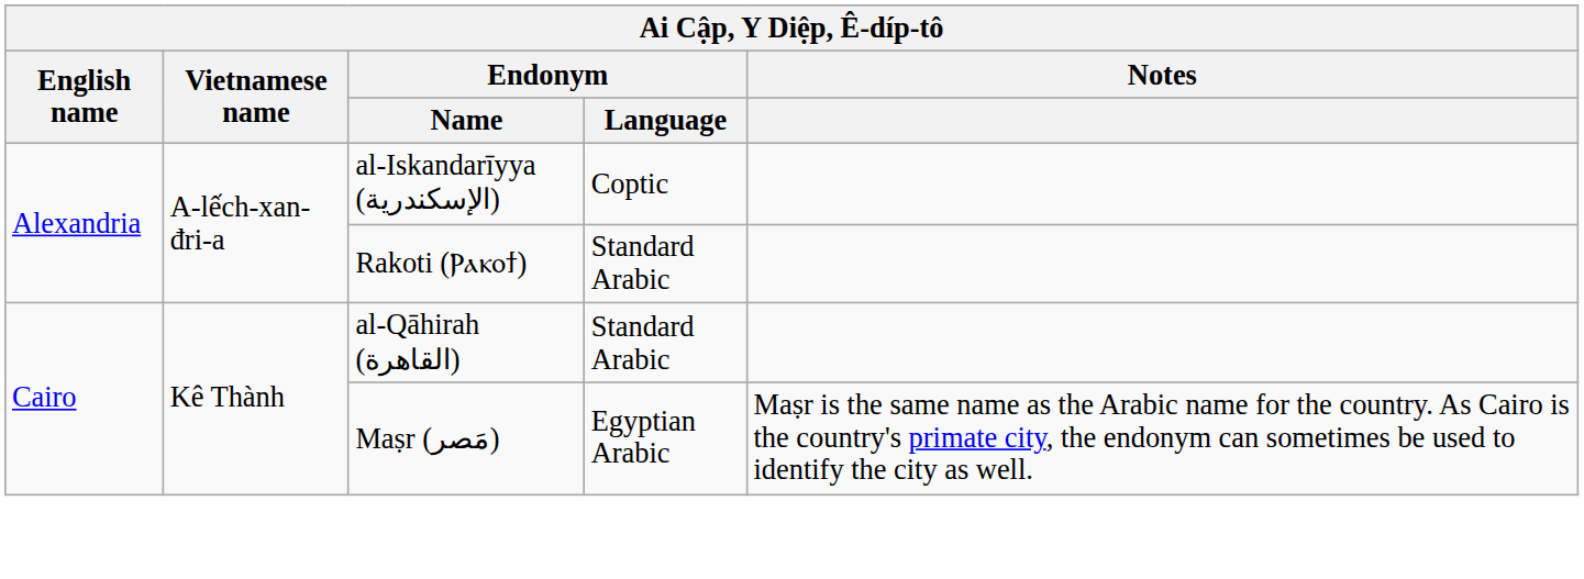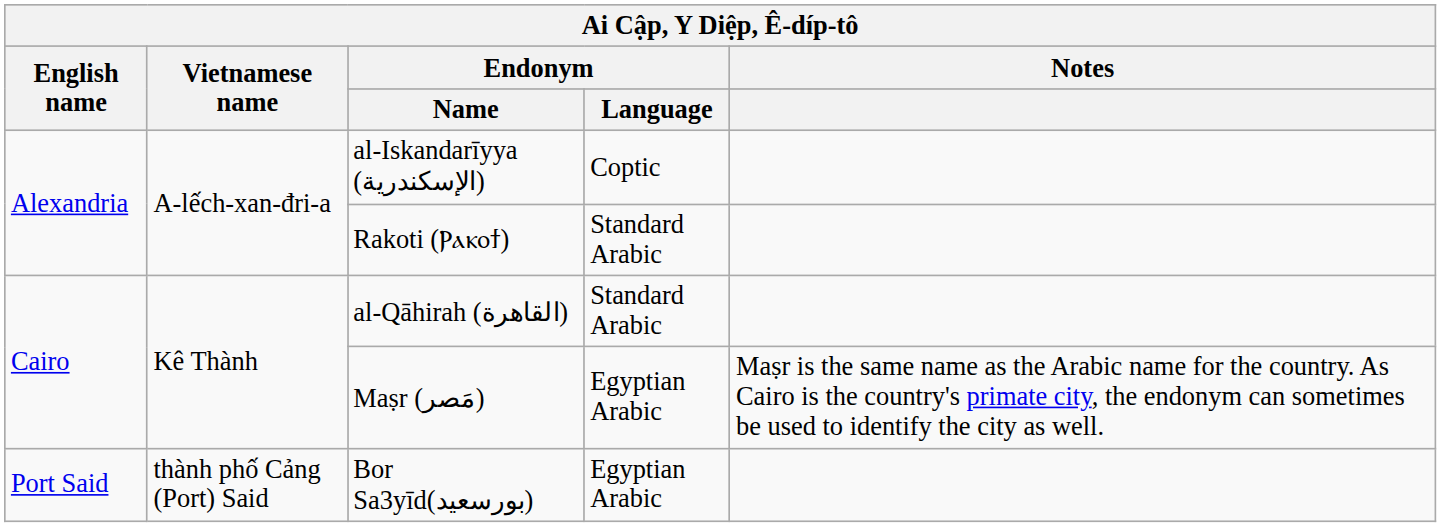+ row: Port Said | thành phố Cảng (Port) Said | Bor Sa3yīd(بورسعيد) | Egyptian Arabic
